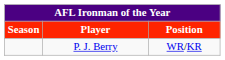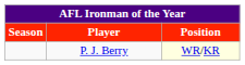P. J. Berry | Position: no background -> lightyellow background
